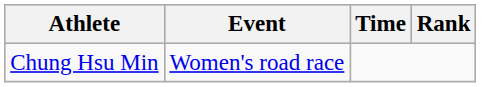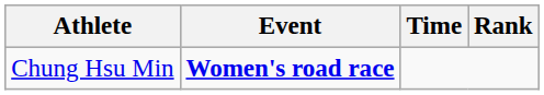Chung Hsu Min | Event: normal -> bold
